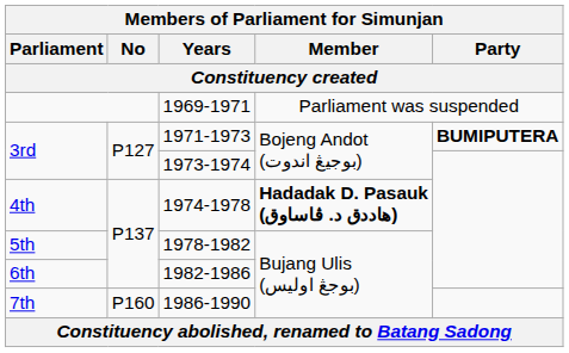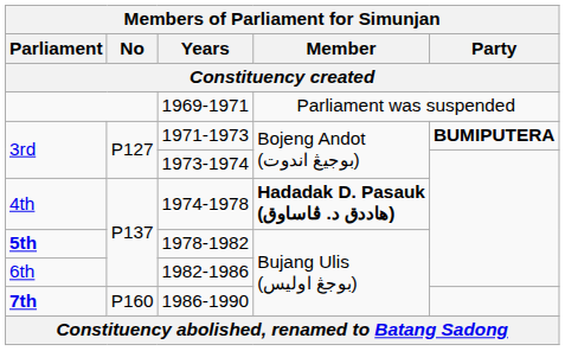1978-1982 | Parliament: normal -> bold
1986-1990 | Parliament: normal -> bold
